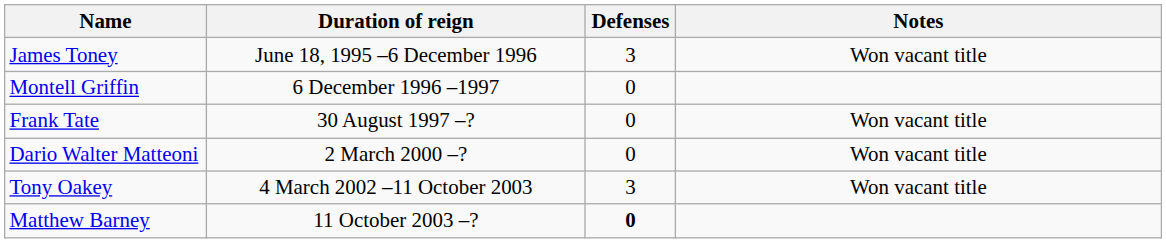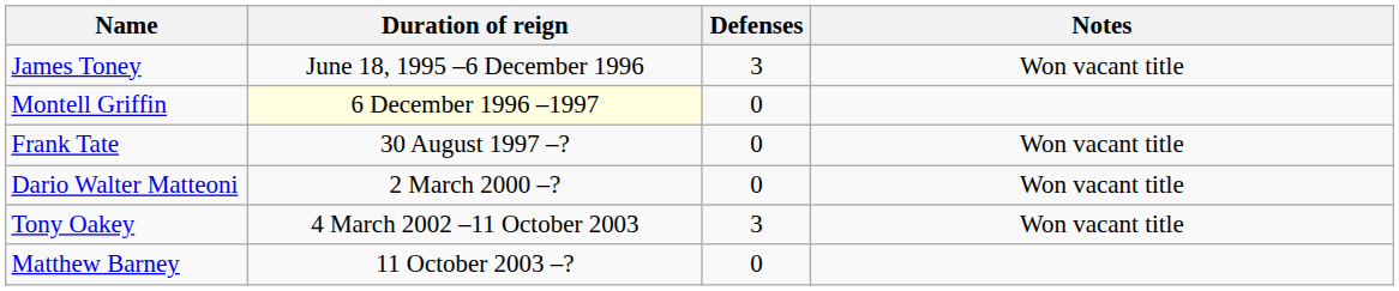Montell Griffin | Duration of reign: no background -> lightyellow background
Matthew Barney | Defenses: bold -> normal
